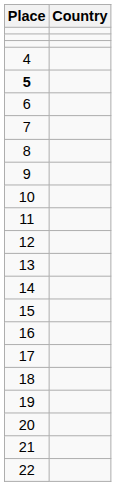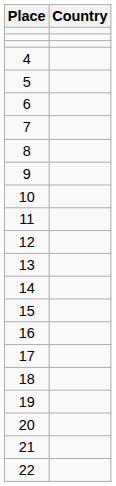row 6 | Place: bold -> normal
